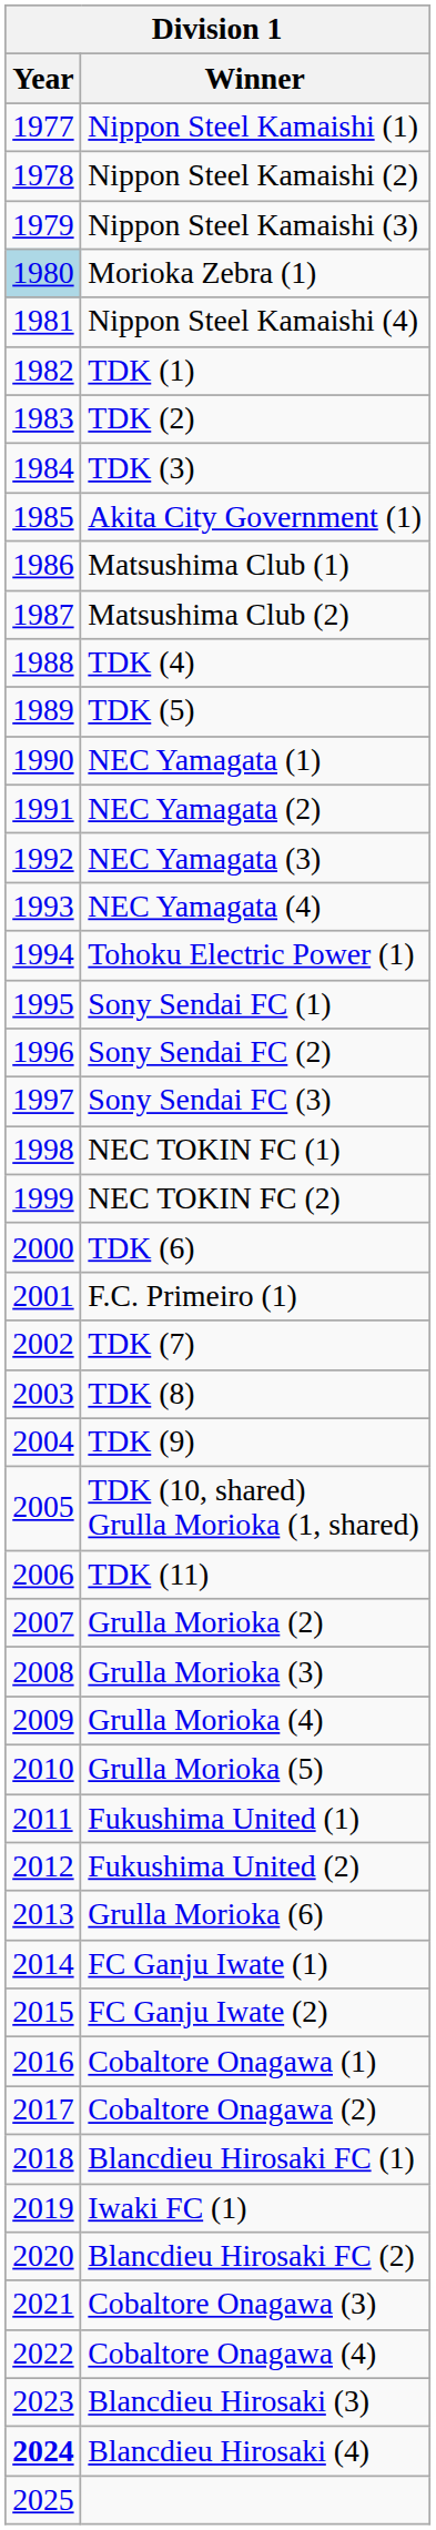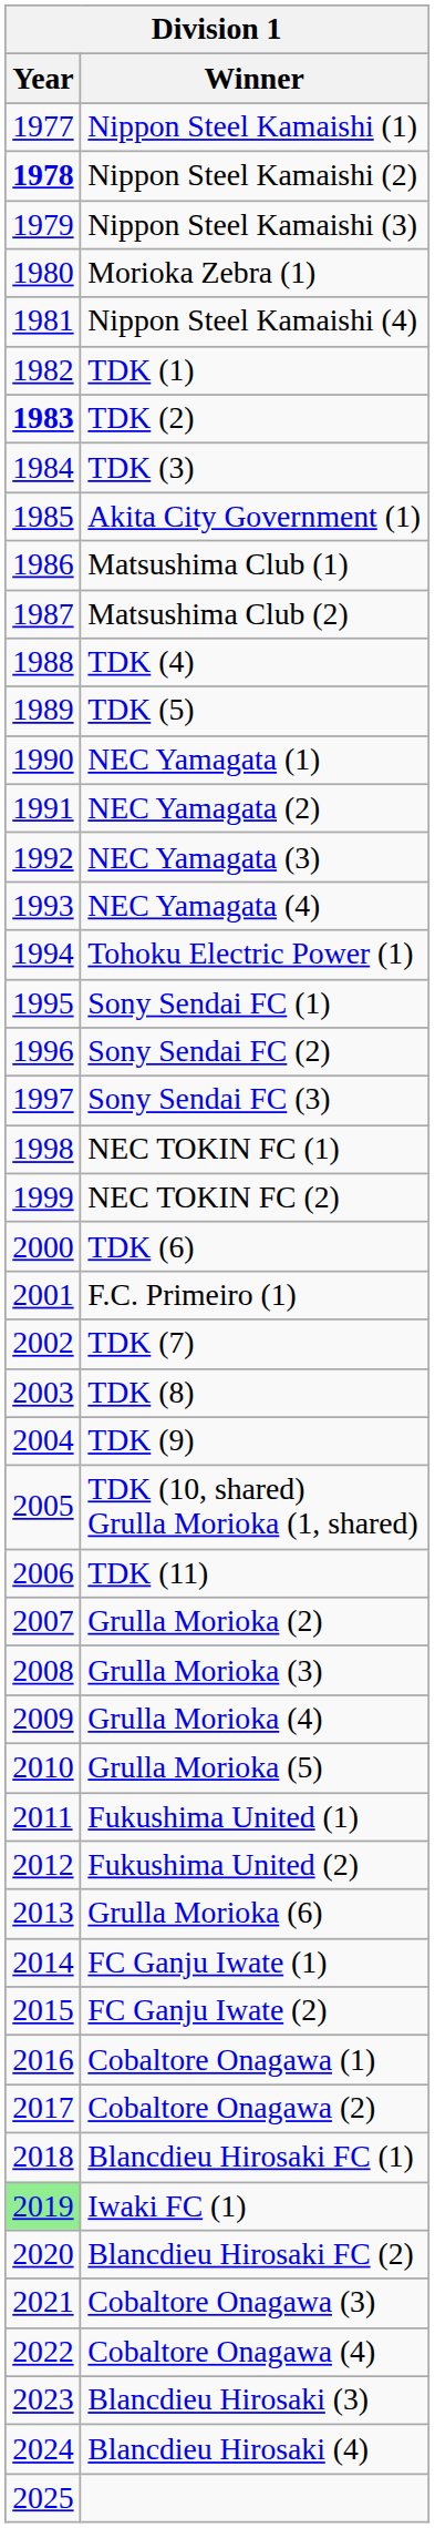Nippon Steel Kamaishi (2) | Year: normal -> bold
Morioka Zebra (1) | Year: lightblue background -> no background
TDK (2) | Year: normal -> bold
Iwaki FC (1) | Year: no background -> lightgreen background
Blancdieu Hirosaki (4) | Year: bold -> normal
